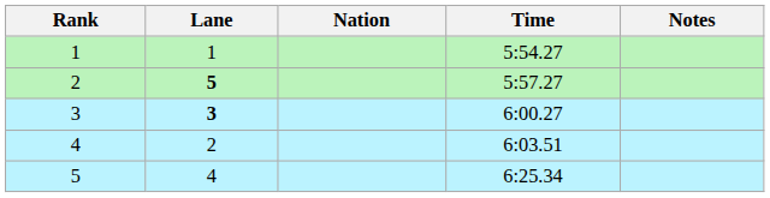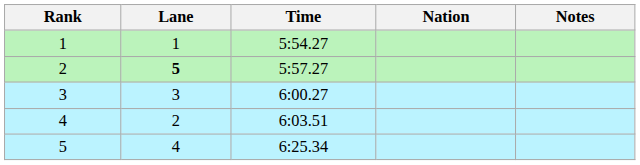columns swapped: Nation <-> Time
row 4 | Lane: bold -> normal
